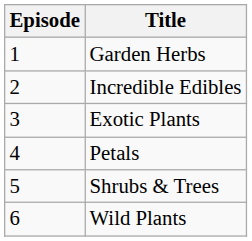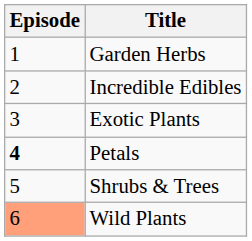Petals | Episode: normal -> bold
Wild Plants | Episode: no background -> lightsalmon background
